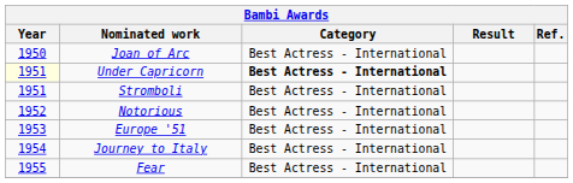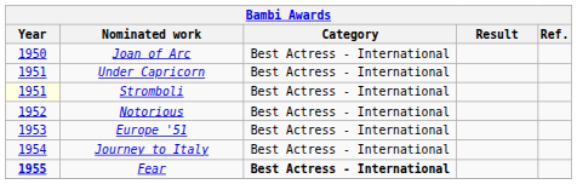Under Capricorn | Year: lightyellow background -> no background
Under Capricorn | Category: bold -> normal
Stromboli | Year: no background -> lightyellow background
Fear | Year: normal -> bold
Fear | Category: normal -> bold
